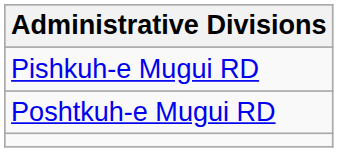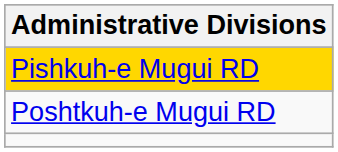row 2 | column 1: no background -> gold background
